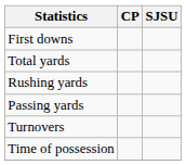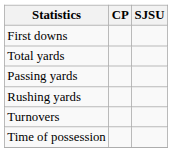rows swapped: Rushing yards <-> Passing yards
